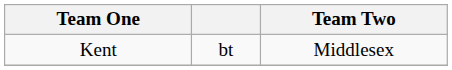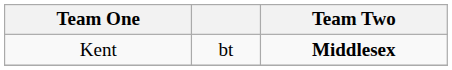Kent | Team Two: normal -> bold
